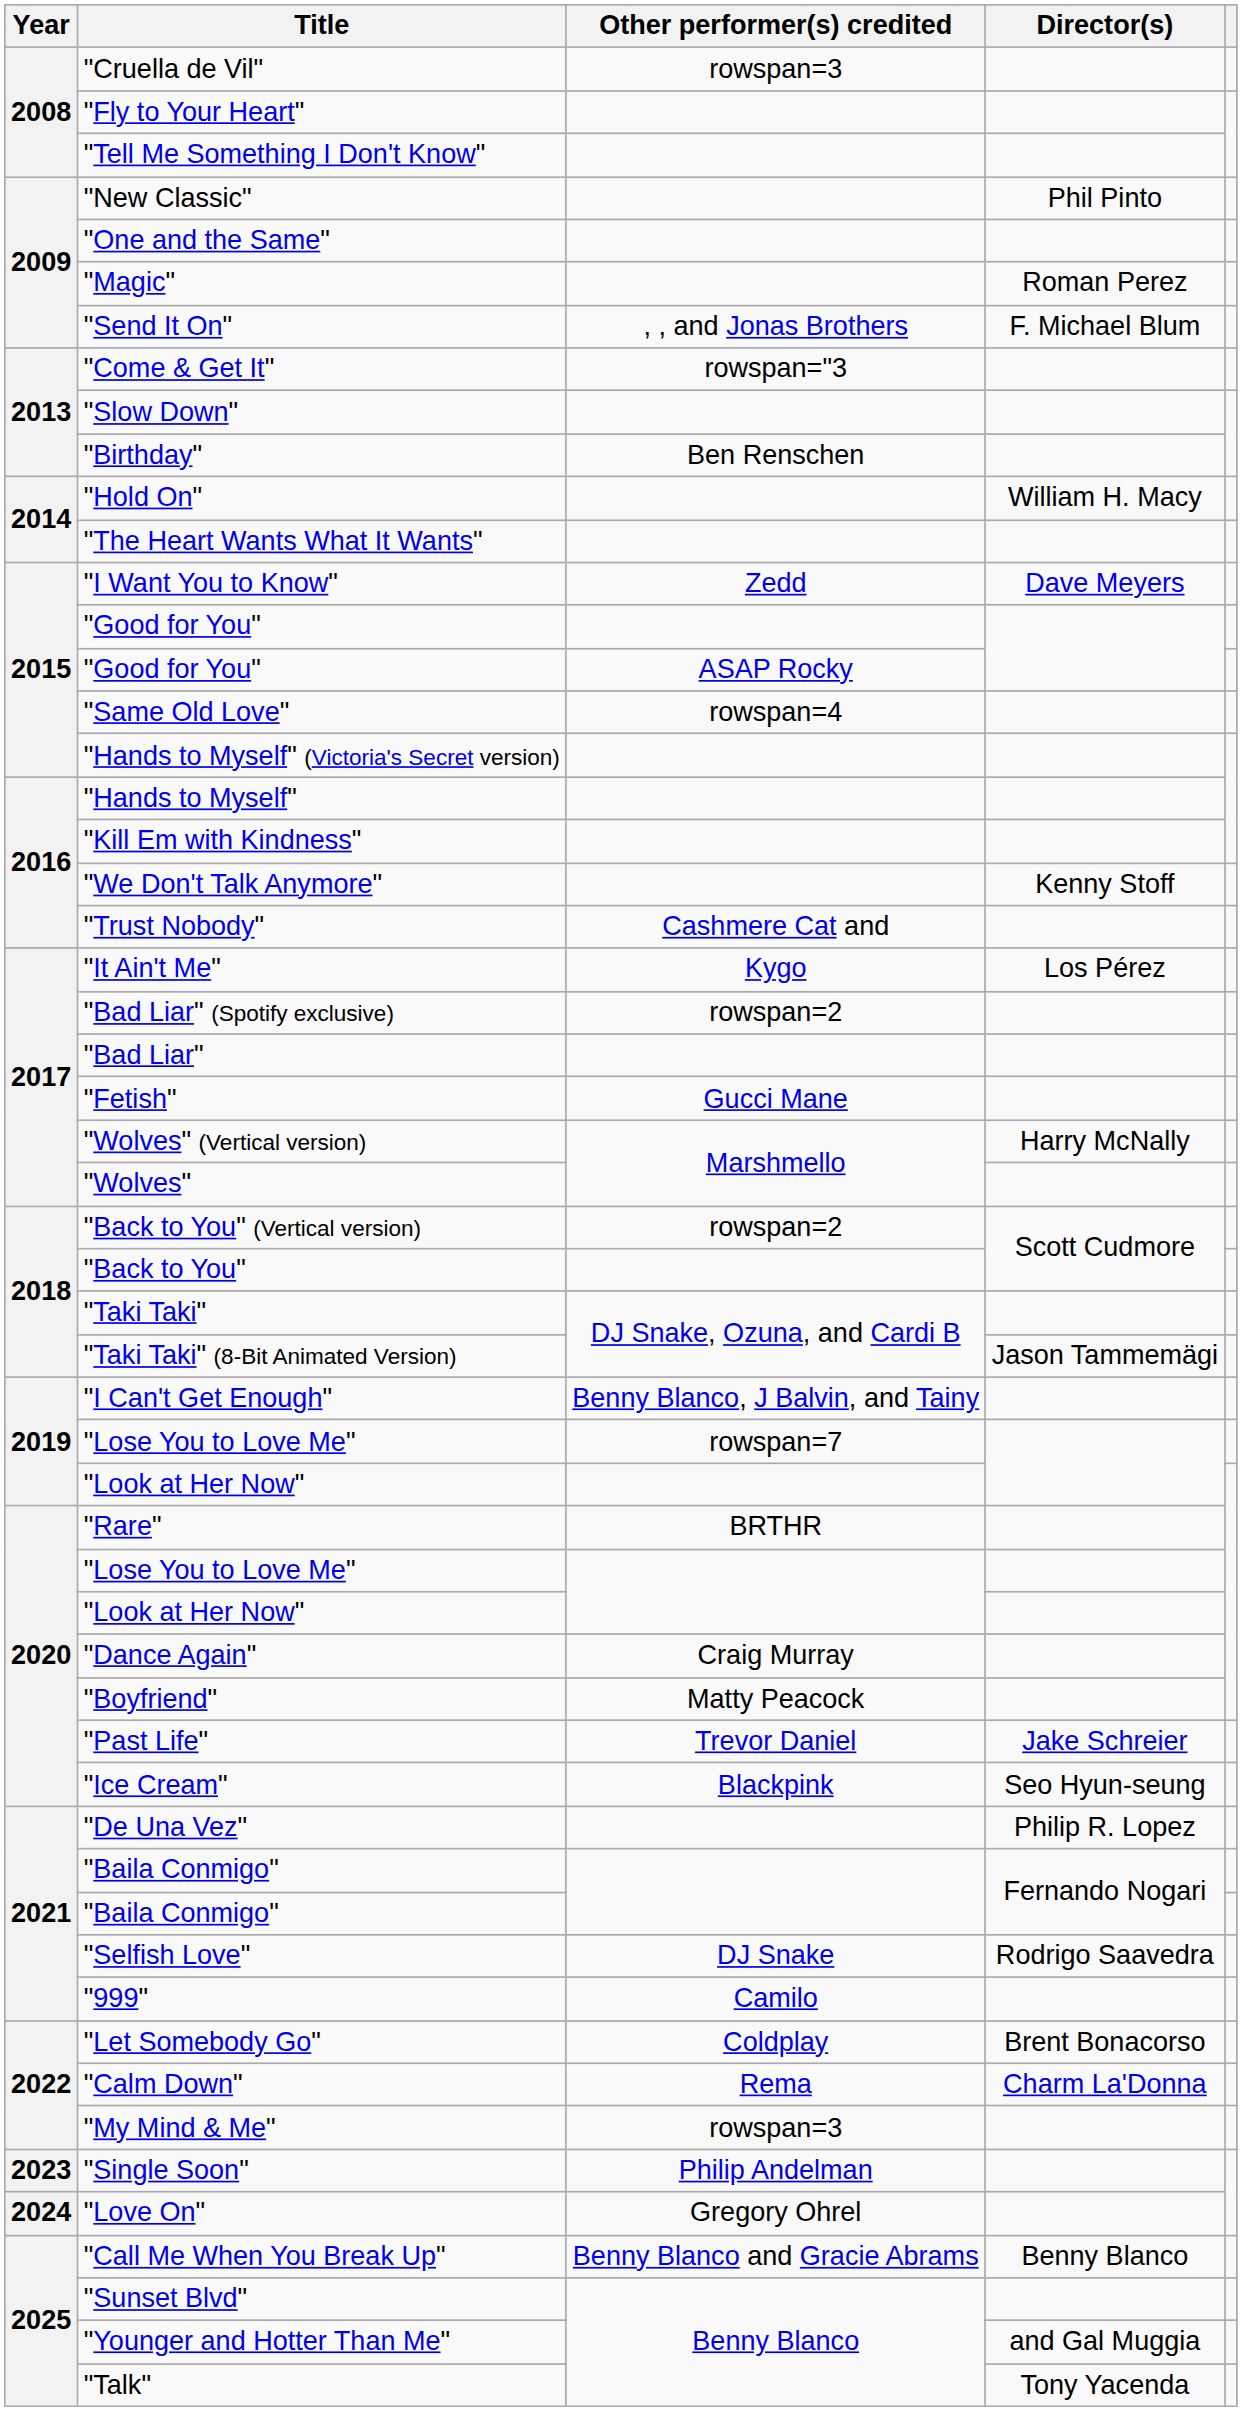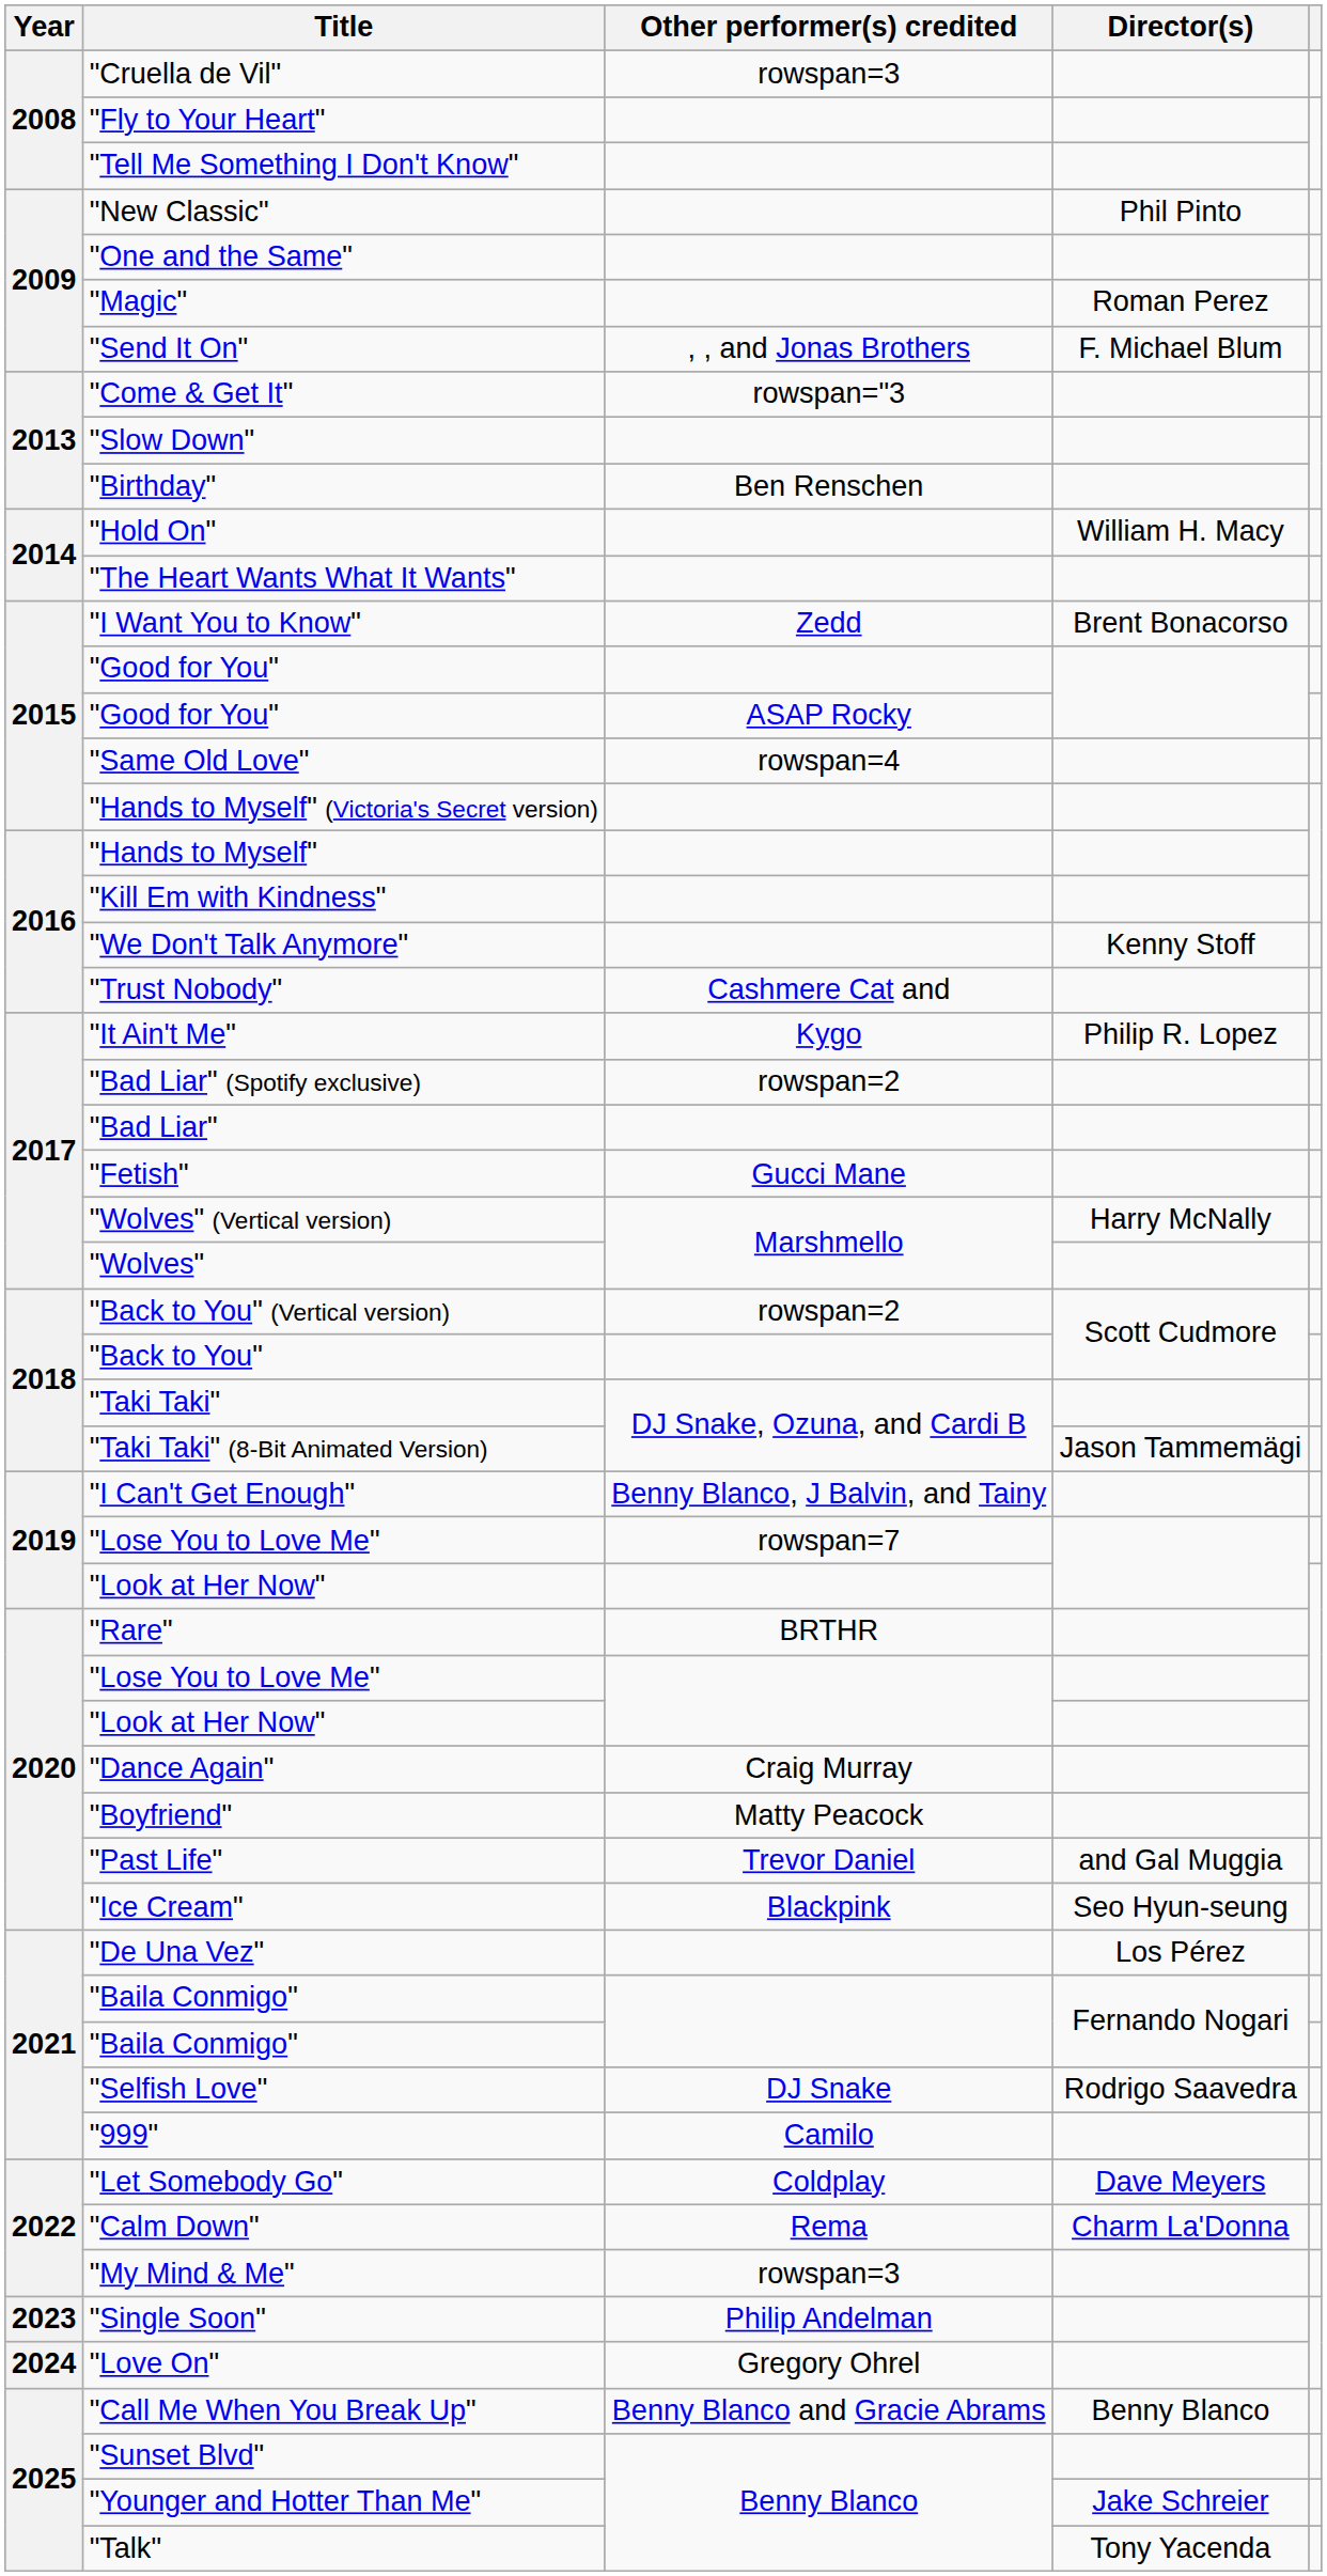"I Want You to Know" | Director(s): Dave Meyers -> Brent Bonacorso
"It Ain't Me" | Director(s): Los Pérez -> Philip R. Lopez
"Past Life" | Director(s): Jake Schreier -> and Gal Muggia
"De Una Vez" | Director(s): Philip R. Lopez -> Los Pérez
"Let Somebody Go" | Director(s): Brent Bonacorso -> Dave Meyers
"Younger and Hotter Than Me" | Director(s): and Gal Muggia -> Jake Schreier
